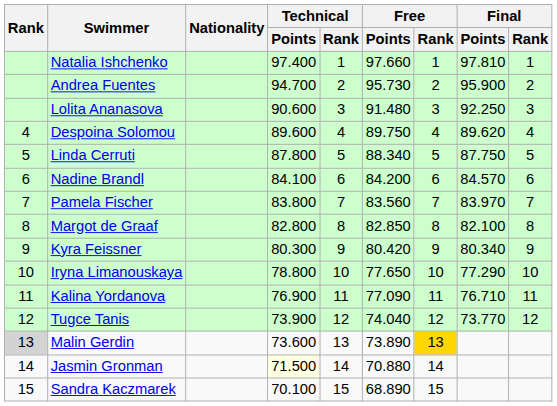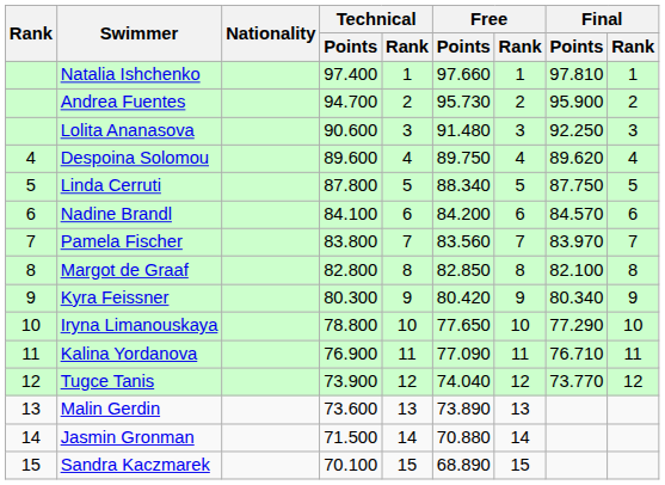Malin Gerdin | Rank: lightgrey background -> no background
Malin Gerdin | Free / Rank: gold background -> no background
Jasmin Gronman | Technical / Points: lightyellow background -> no background
